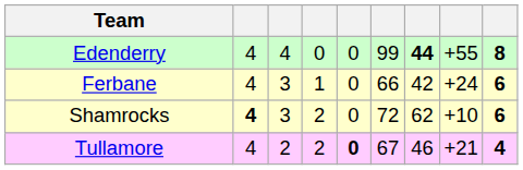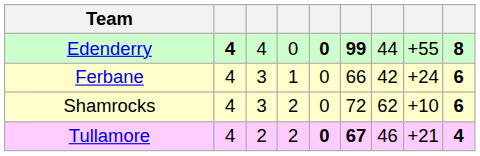Edenderry | column 2: normal -> bold
Edenderry | column 5: normal -> bold
Edenderry | column 6: normal -> bold
Edenderry | column 7: bold -> normal
Shamrocks | column 2: bold -> normal
Tullamore | column 6: normal -> bold
